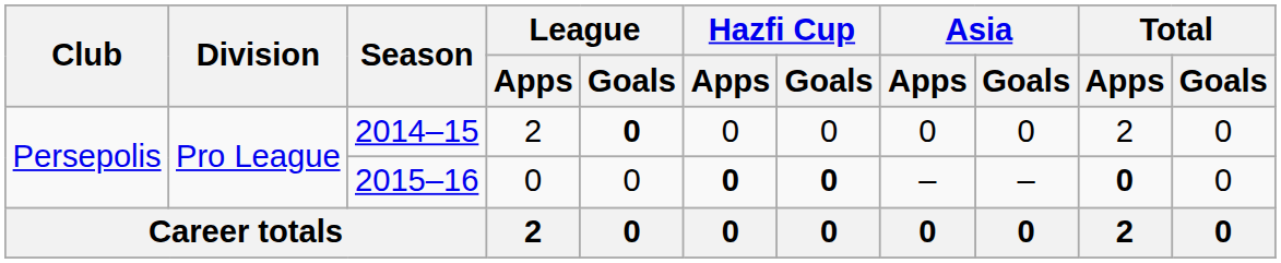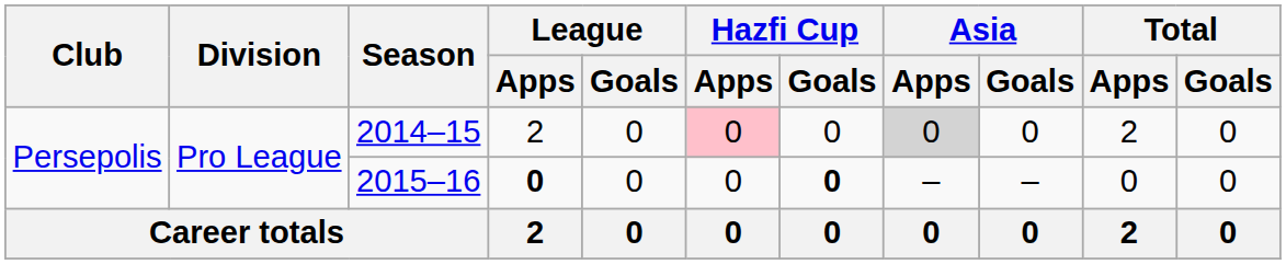2014–15 | League / Goals: bold -> normal
2014–15 | Hazfi Cup / Apps: no background -> pink background
2014–15 | Asia / Apps: no background -> lightgrey background
2015–16 | League / Apps: normal -> bold
2015–16 | Hazfi Cup / Apps: bold -> normal
2015–16 | Total / Apps: bold -> normal
